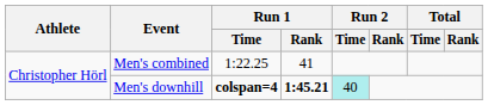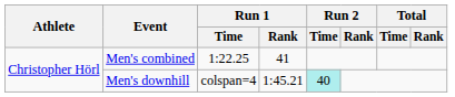Men's downhill | Run 1 / Time: bold -> normal
Men's downhill | Run 1 / Rank: bold -> normal
